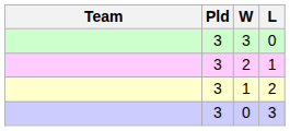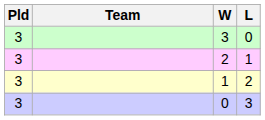columns swapped: Team <-> Pld
